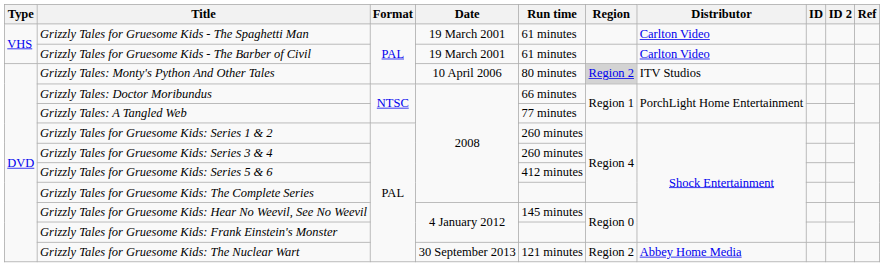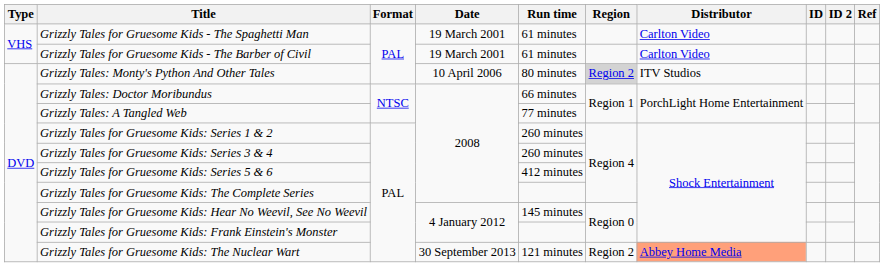Grizzly Tales for Gruesome Kids: The Nuclear Wart | Distributor: no background -> lightsalmon background
